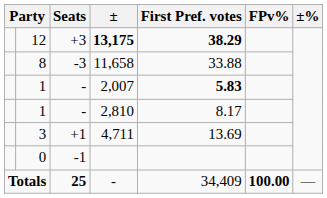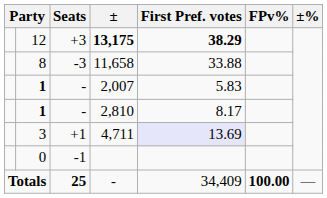2,007 | column 2: normal -> bold
2,007 | First Pref. votes: bold -> normal
2,810 | column 2: normal -> bold
4,711 | First Pref. votes: no background -> lavender background
